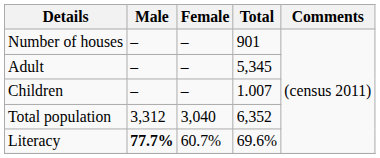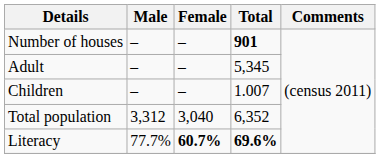Number of houses | Total: normal -> bold
Literacy | Male: bold -> normal
Literacy | Female: normal -> bold
Literacy | Total: normal -> bold
